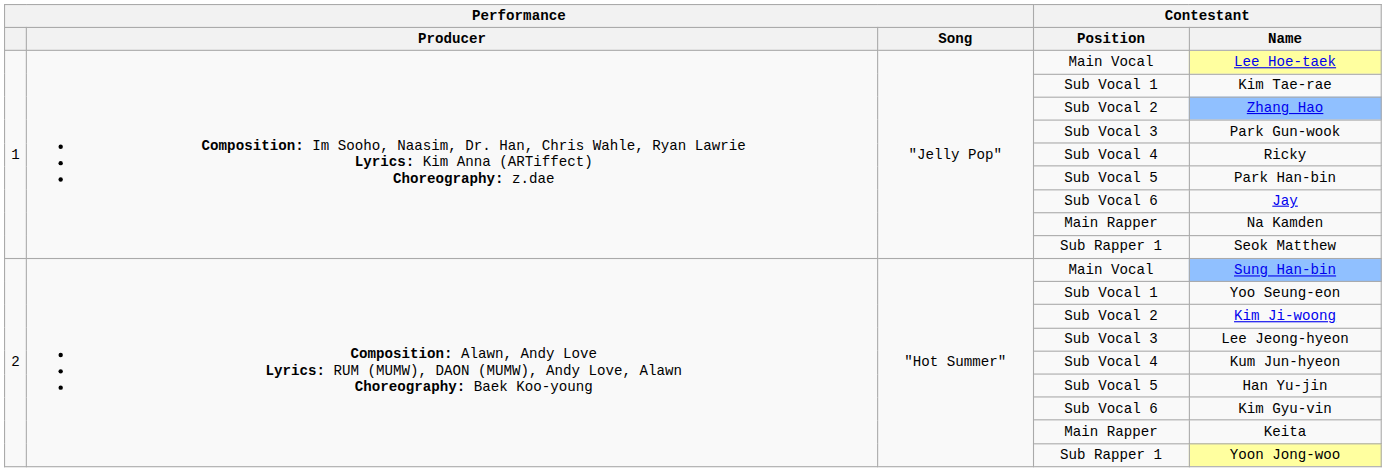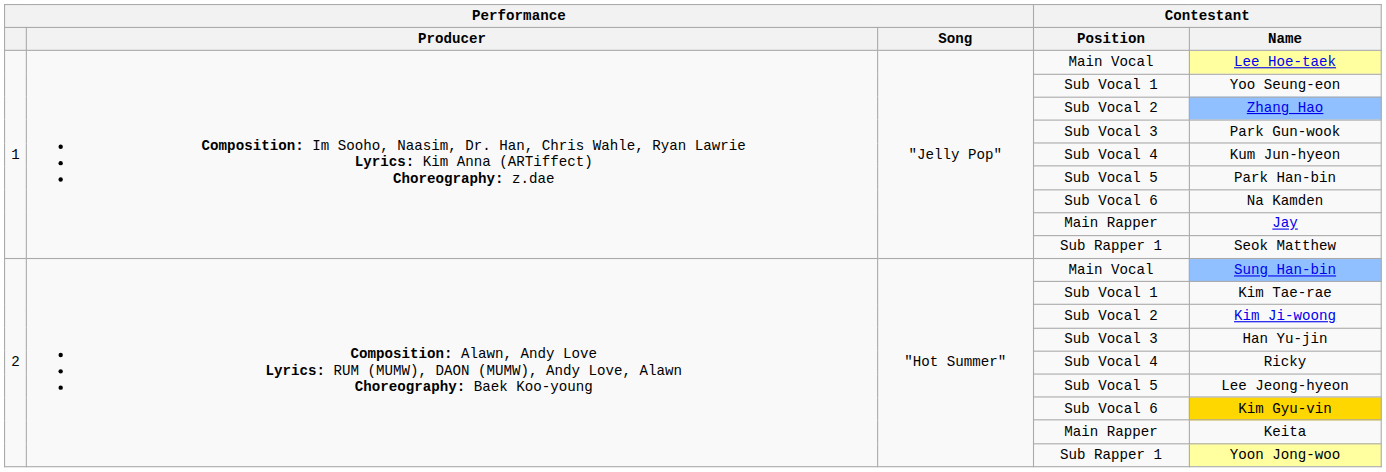1 / Sub Vocal 1 | Contestant / Name: Kim Tae-rae -> Yoo Seung-eon
1 / Sub Vocal 4 | Contestant / Name: Ricky -> Kum Jun-hyeon
1 / Sub Vocal 6 | Contestant / Name: Jay -> Na Kamden
1 / Main Rapper | Contestant / Name: Na Kamden -> Jay
2 / Sub Vocal 1 | Contestant / Name: Yoo Seung-eon -> Kim Tae-rae
2 / Sub Vocal 3 | Contestant / Name: Lee Jeong-hyeon -> Han Yu-jin
2 / Sub Vocal 4 | Contestant / Name: Kum Jun-hyeon -> Ricky
2 / Sub Vocal 5 | Contestant / Name: Han Yu-jin -> Lee Jeong-hyeon
2 / Sub Vocal 6 | Contestant / Name: no background -> gold background
